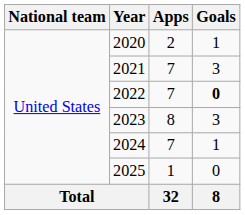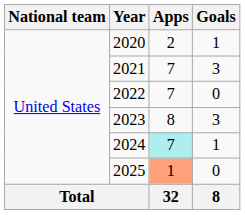2022 | Goals: bold -> normal
2024 | Apps: no background -> paleturquoise background
2025 | Apps: no background -> lightsalmon background
